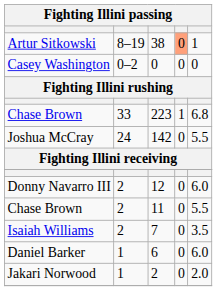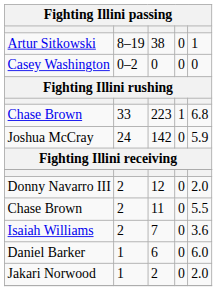38 | column 4: lightsalmon background -> no background
142 | column 5: 5.5 -> 5.9
12 | column 5: 6.0 -> 2.0
7 | column 5: 3.5 -> 3.6
